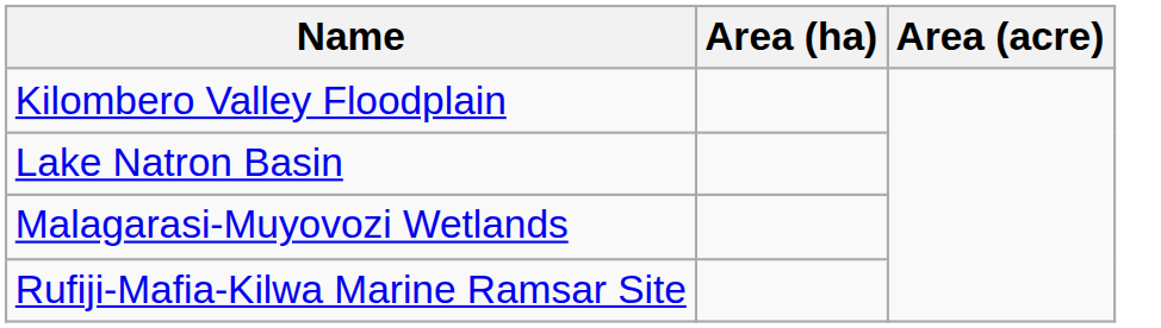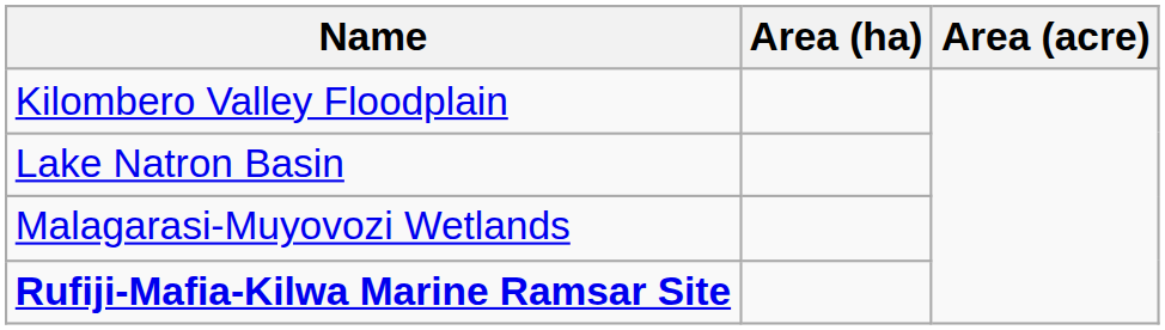Rufiji-Mafia-Kilwa Marine Ramsar Site | Name: normal -> bold
